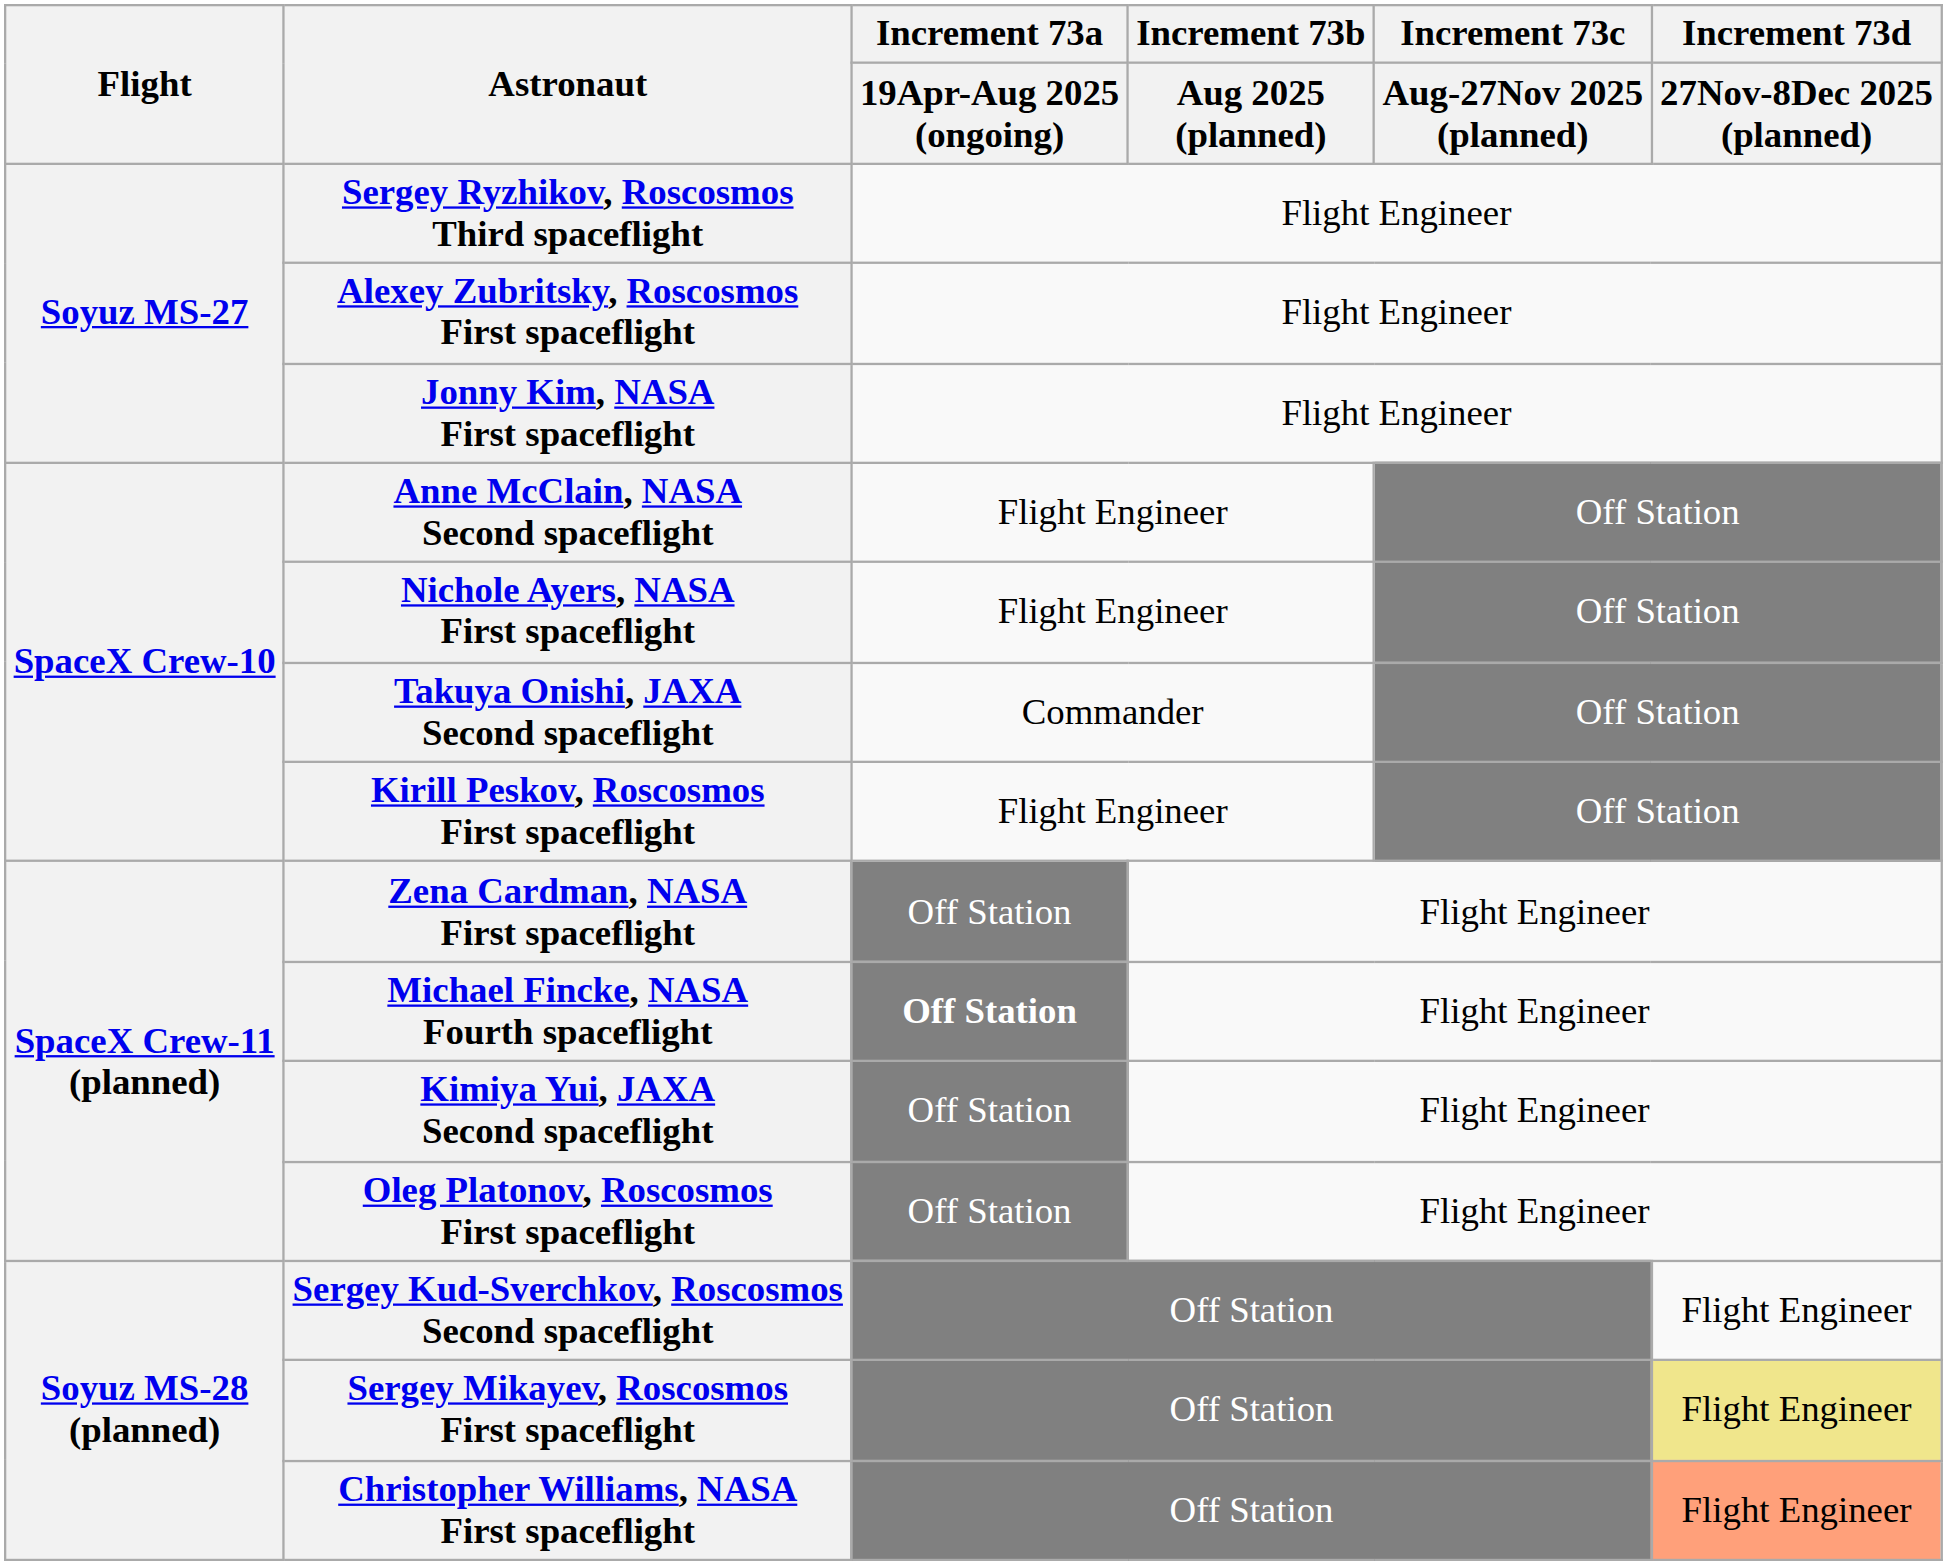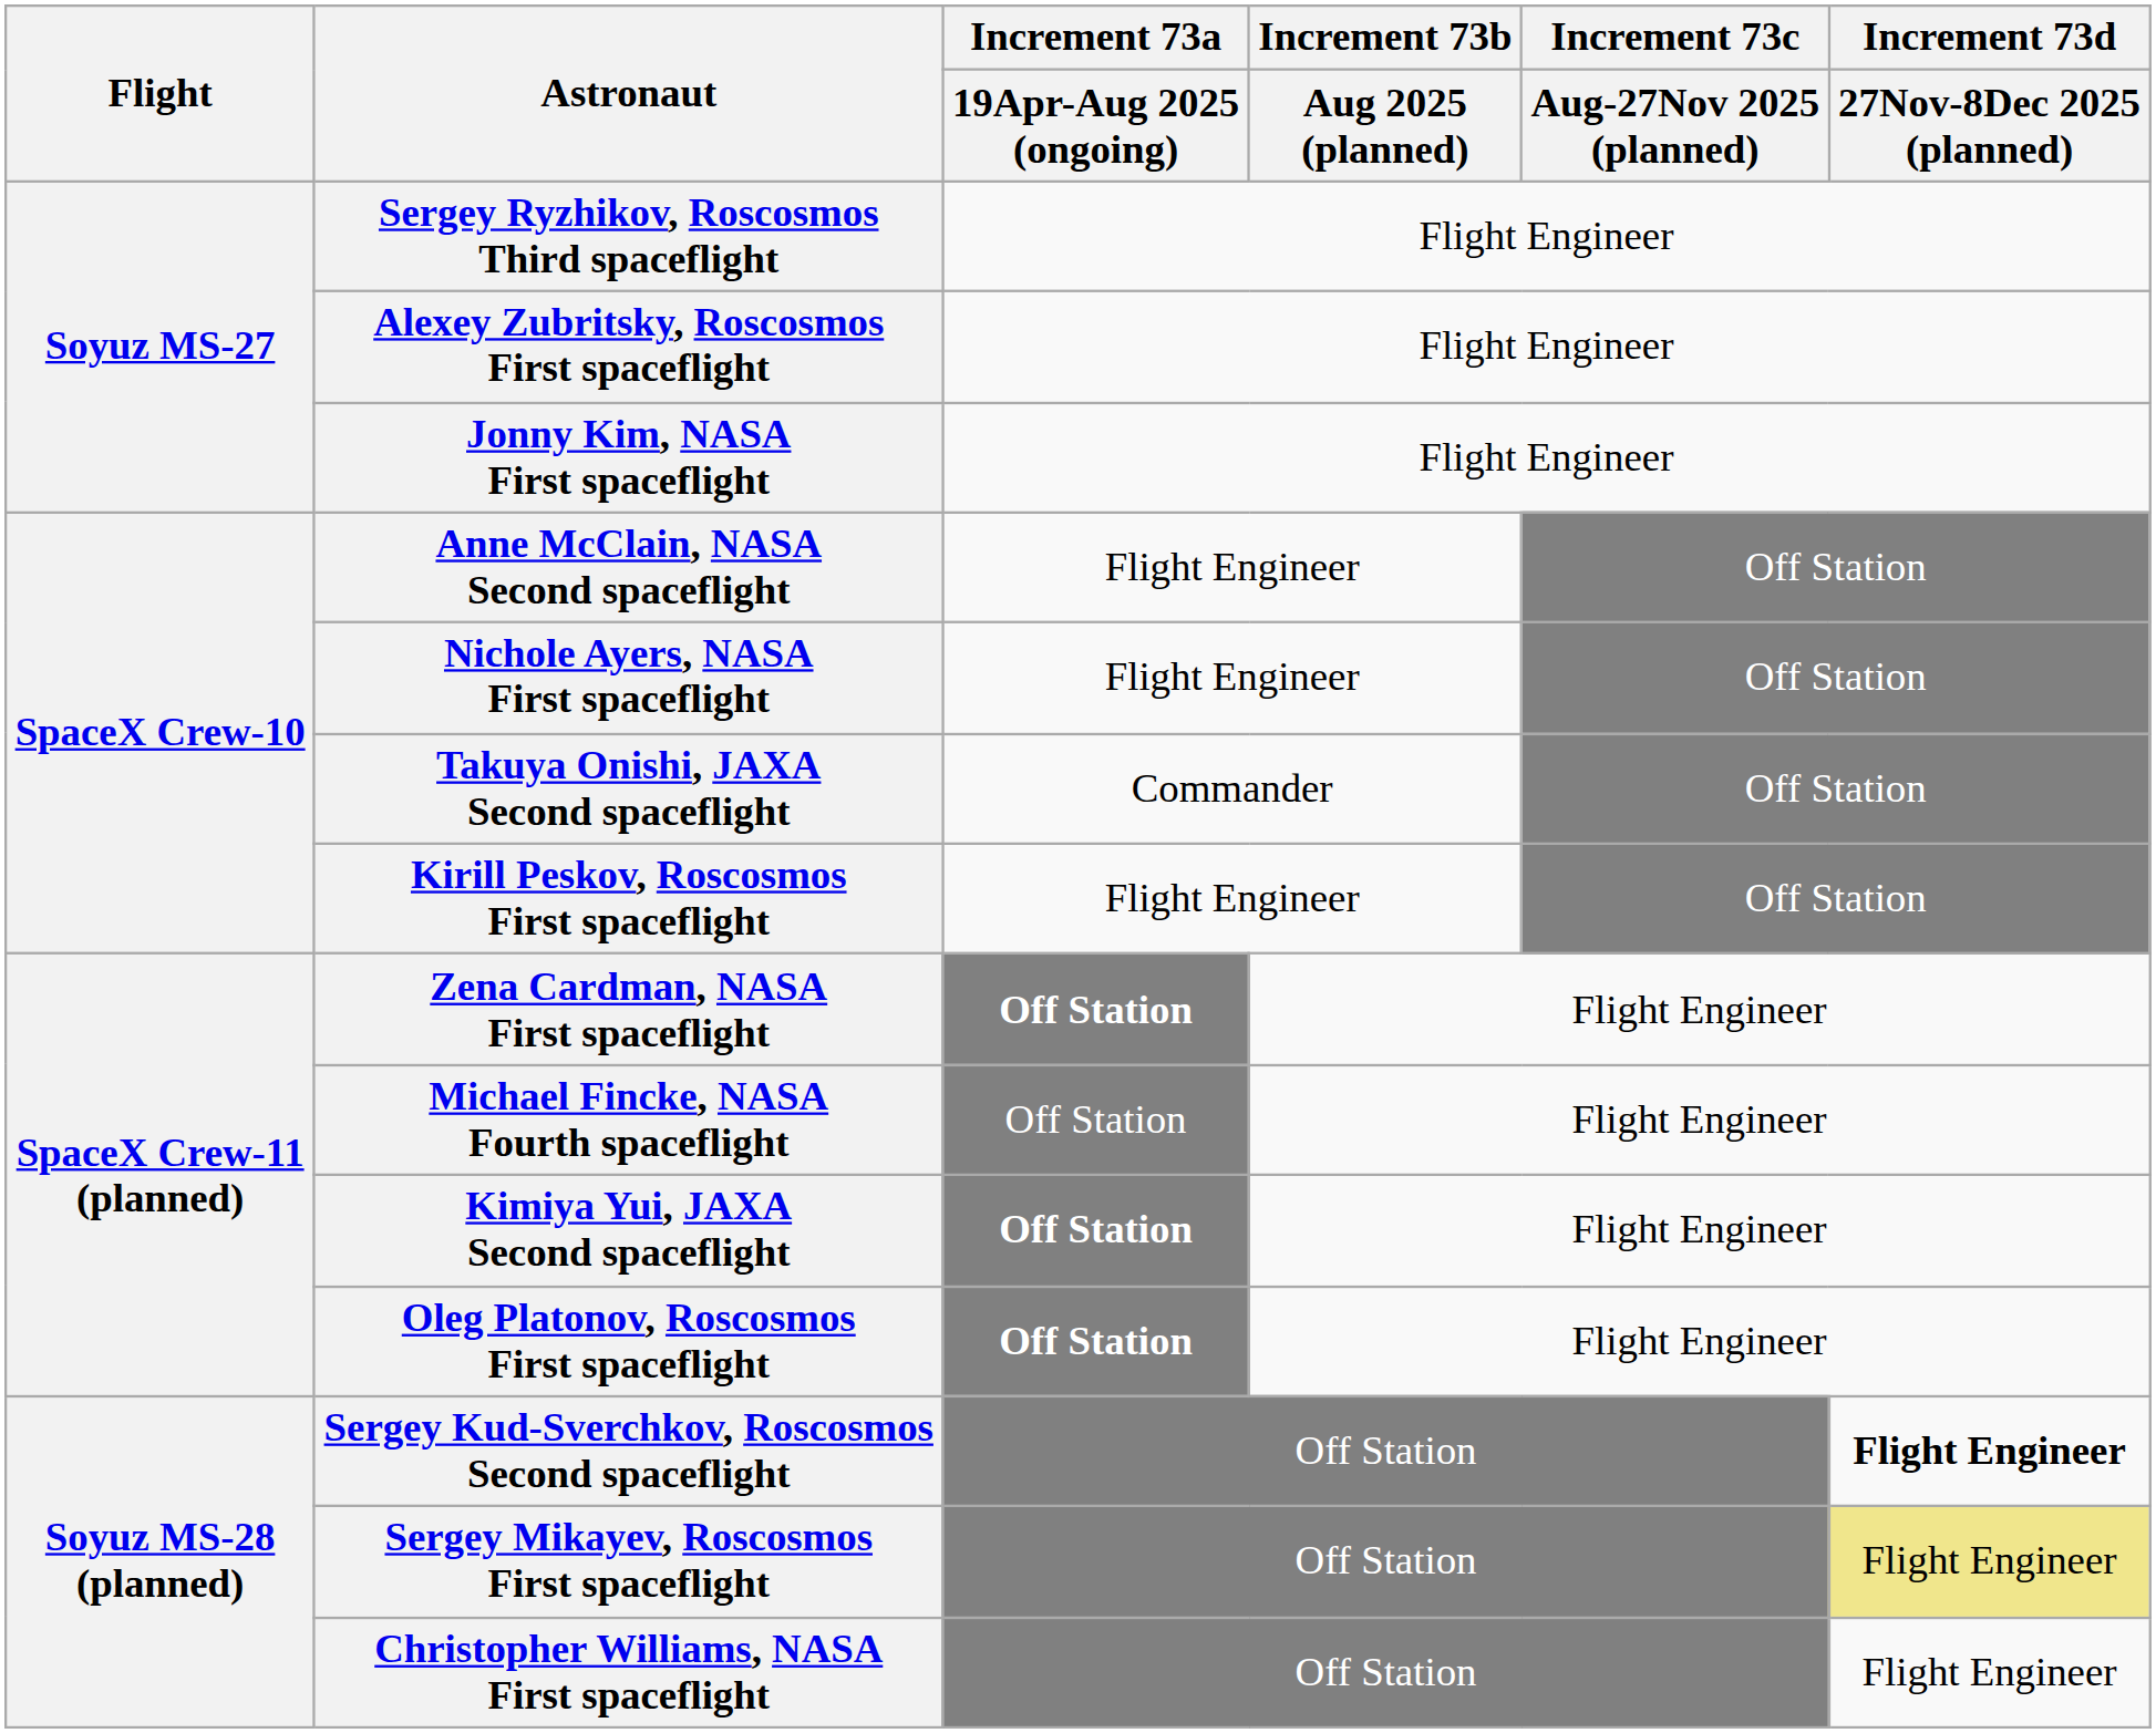Zena Cardman, NASA First spaceflight | Increment 73a / 19Apr-Aug 2025 (ongoing): normal -> bold
Michael Fincke, NASA Fourth spaceflight | Increment 73a / 19Apr-Aug 2025 (ongoing): bold -> normal
Kimiya Yui, JAXA Second spaceflight | Increment 73a / 19Apr-Aug 2025 (ongoing): normal -> bold
Oleg Platonov, Roscosmos First spaceflight | Increment 73a / 19Apr-Aug 2025 (ongoing): normal -> bold
Sergey Kud-Sverchkov, Roscosmos Second spaceflight | Increment 73d / 27Nov-8Dec 2025 (planned): normal -> bold
Christopher Williams, NASA First spaceflight | Increment 73d / 27Nov-8Dec 2025 (planned): lightsalmon background -> no background
